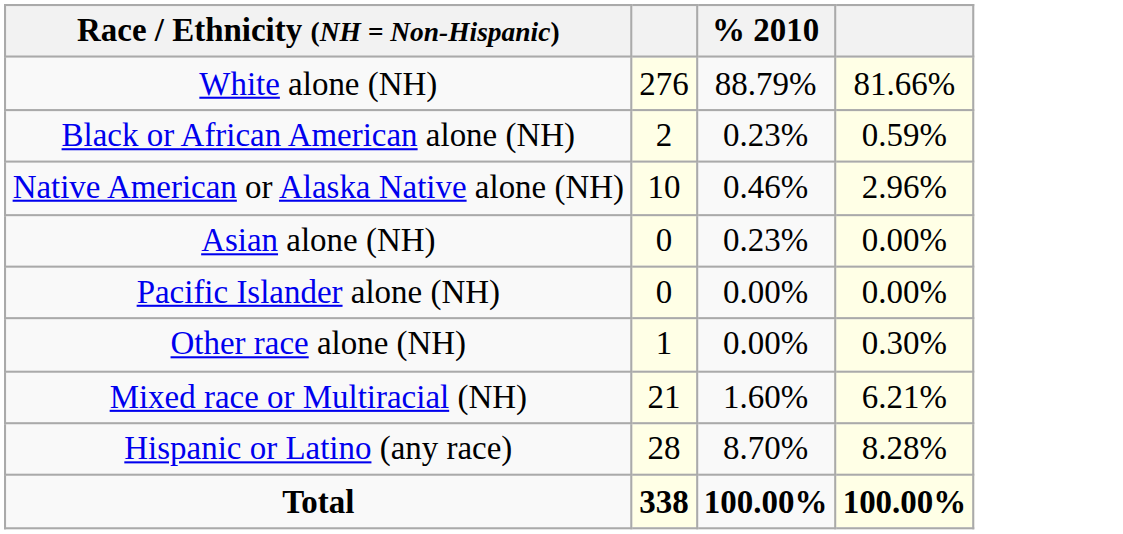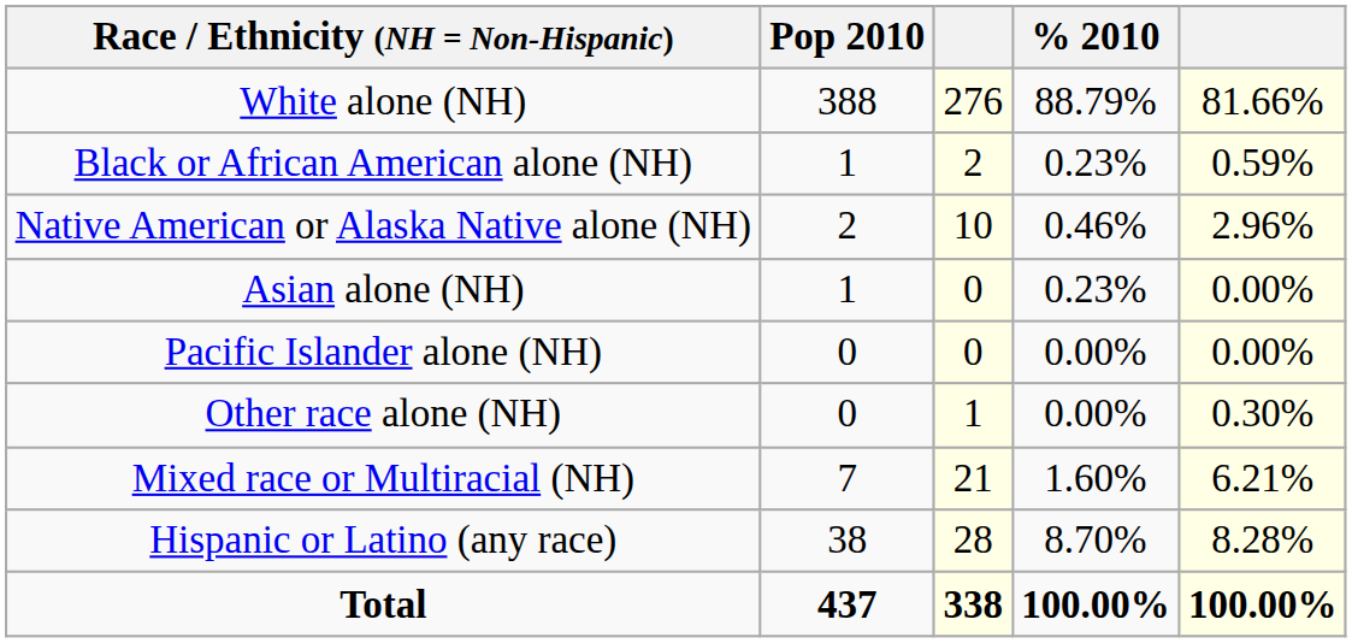+ column: Pop 2010 | 388 | 1 | 2 | 1 | 0 | 0 | 7 | 38 | 437
